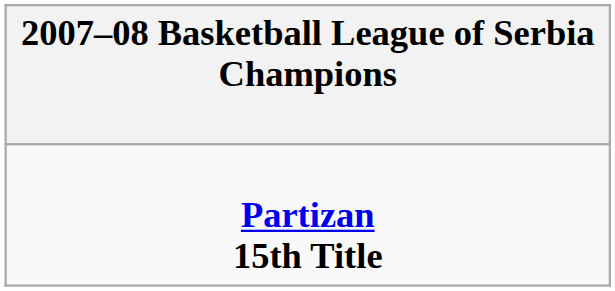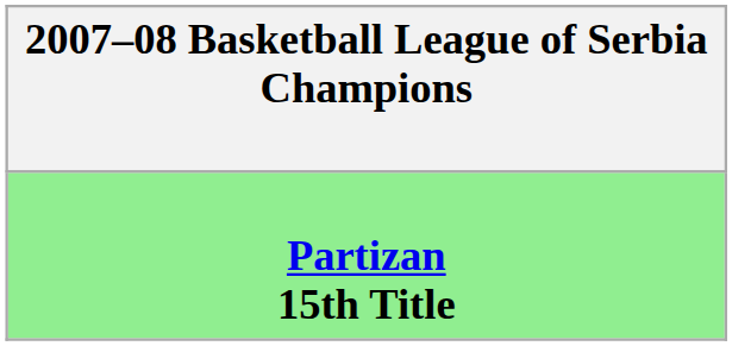row 2 | column 1: no background -> lightgreen background
